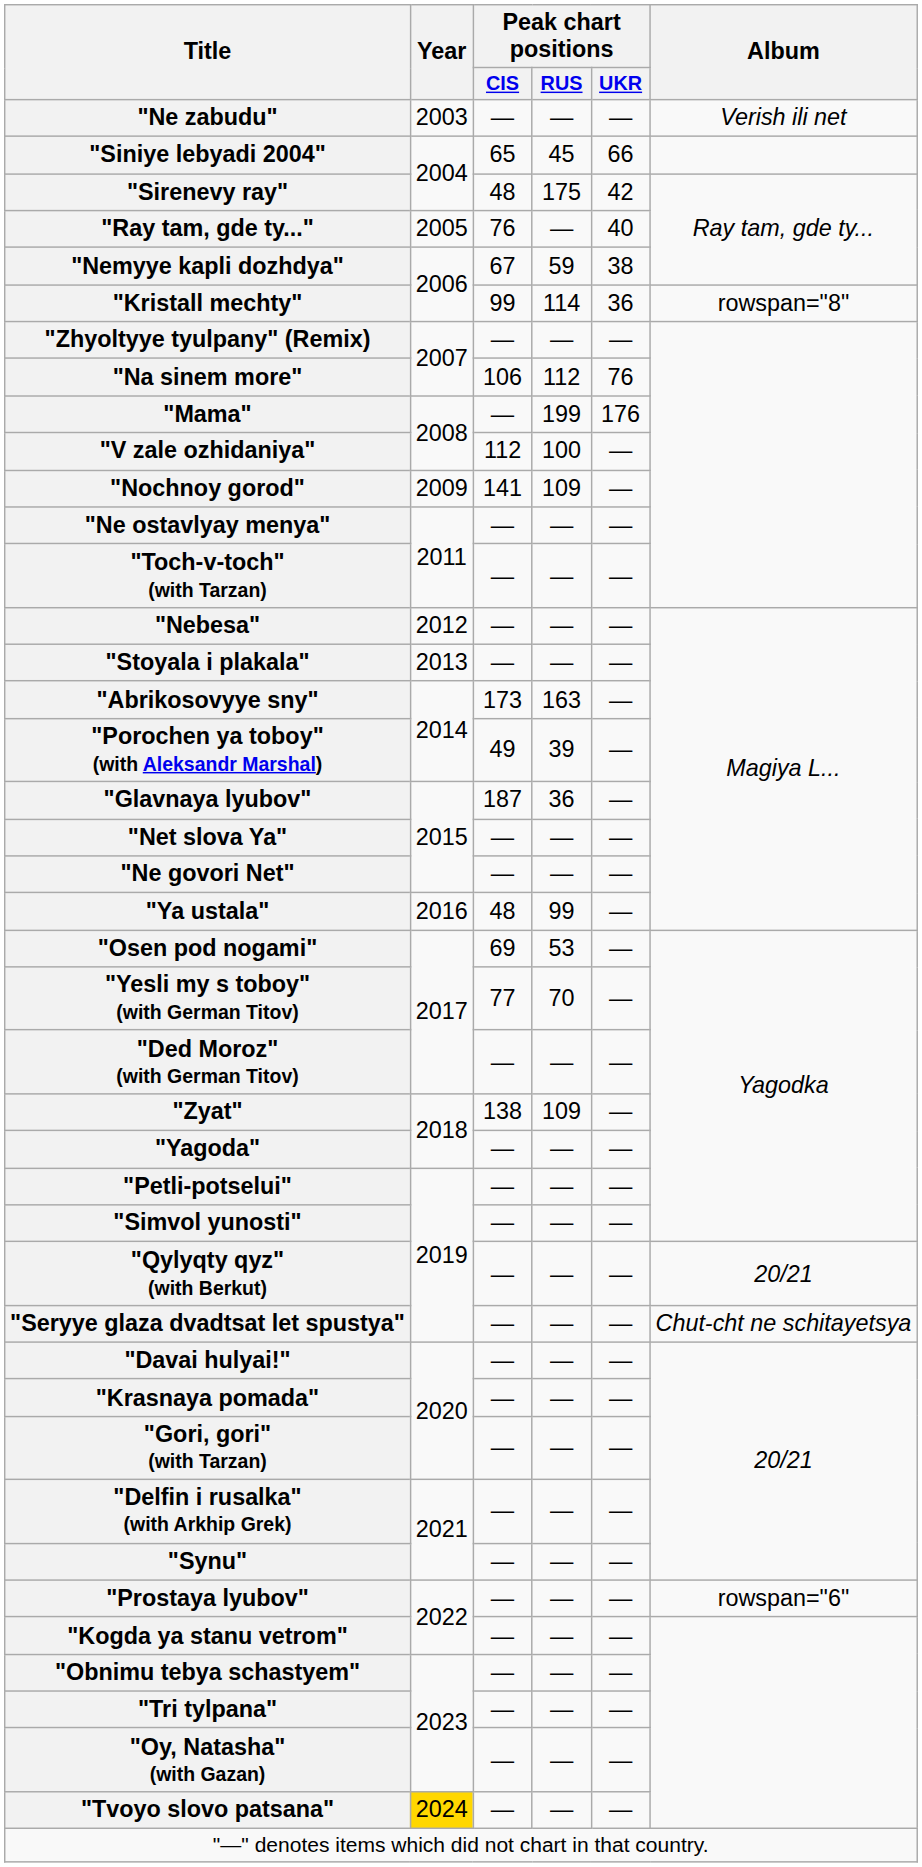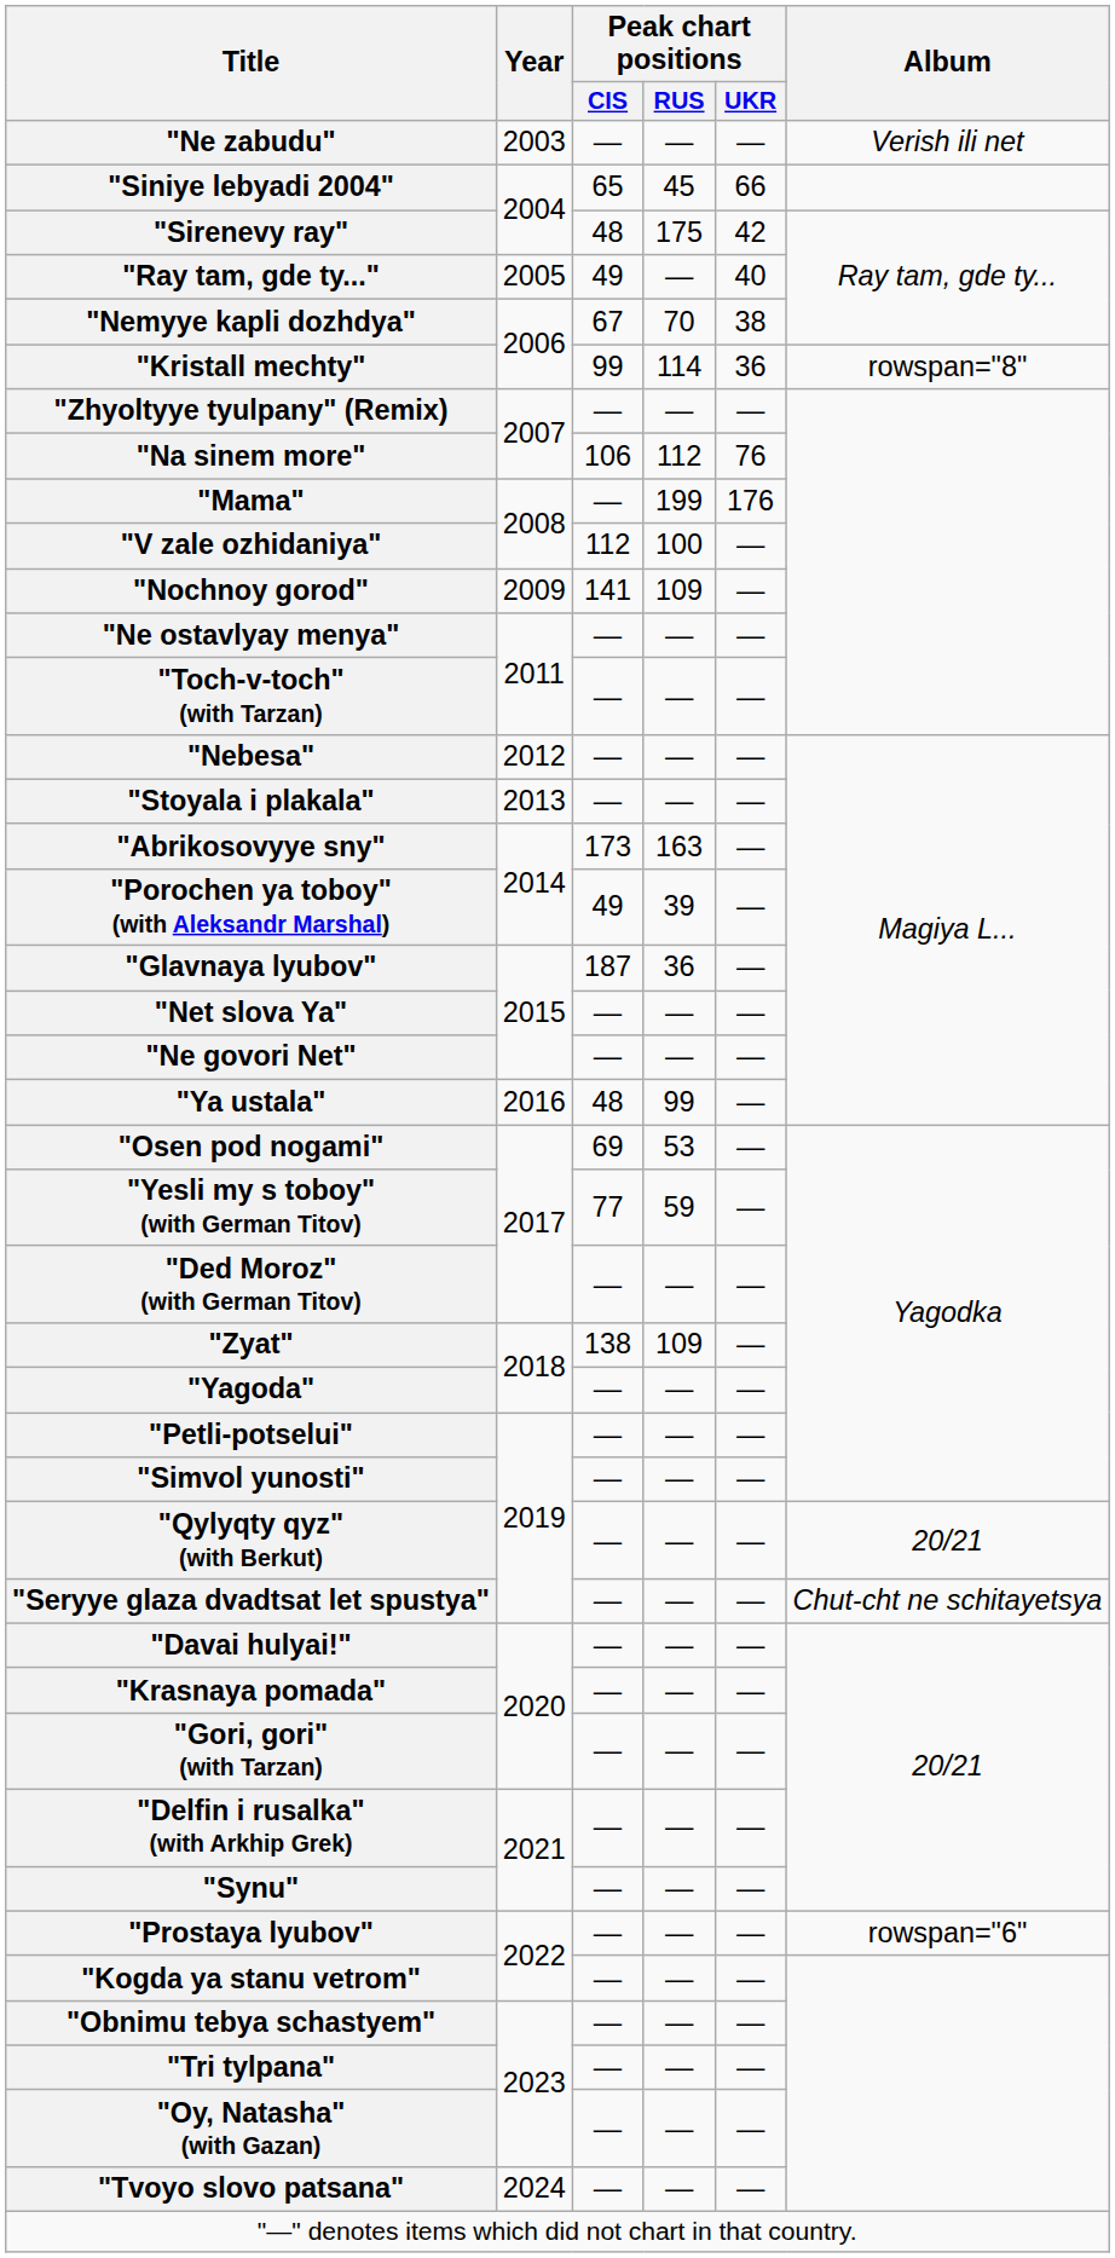"Ray tam, gde ty..." | Peak chart positions / CIS: 76 -> 49
"Nemyye kapli dozhdya" | Peak chart positions / RUS: 59 -> 70
"Yesli my s toboy" (with German Titov) | Peak chart positions / RUS: 70 -> 59
"Tvoyo slovo patsana" | Year: gold background -> no background
